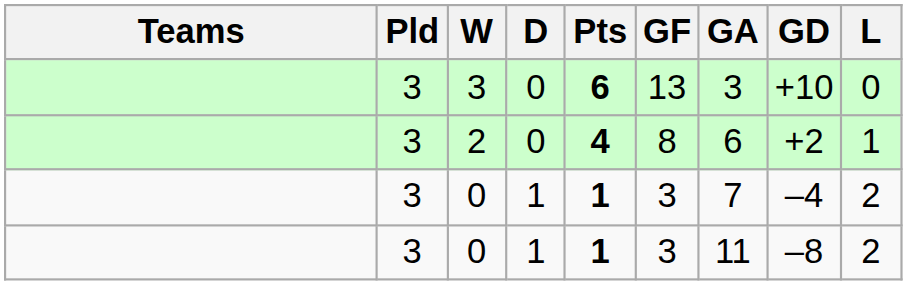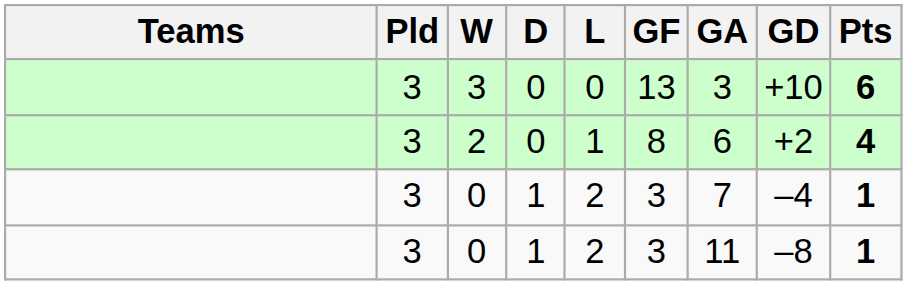columns swapped: L <-> Pts
